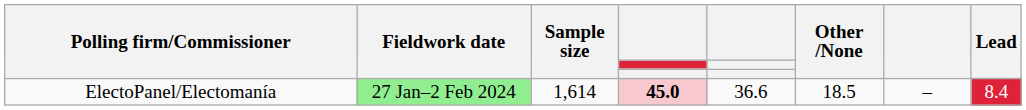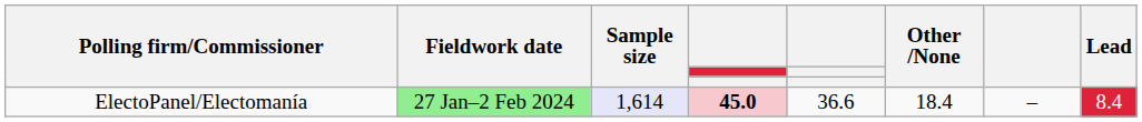ElectoPanel/Electomanía | Sample size: no background -> lavender background
ElectoPanel/Electomanía | Other /None: 18.5 -> 18.4
